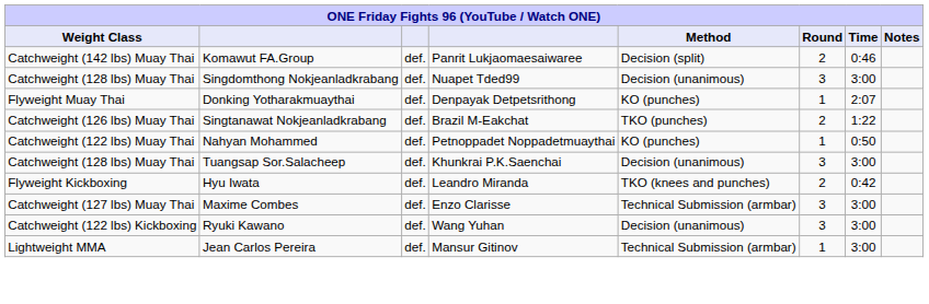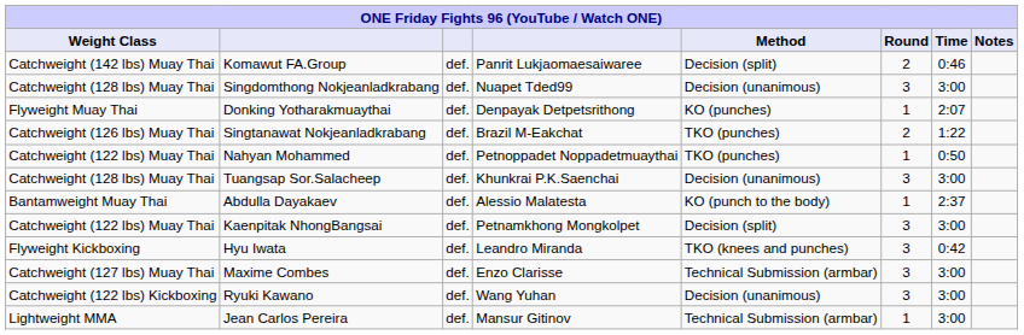Nahyan Mohammed | Method: KO (punches) -> TKO (punches)
+ row: Bantamweight Muay Thai | Abdulla Dayakaev | def. | Alessio Malatesta | KO (punch to the body) | 1 | 2:37
+ row: Catchweight (122 lbs) Muay Thai | Kaenpitak NhongBangsai | def. | Petnamkhong Mongkolpet | Decision (split) | 3 | 3:00
Hyu Iwata | Round: 2 -> 3
